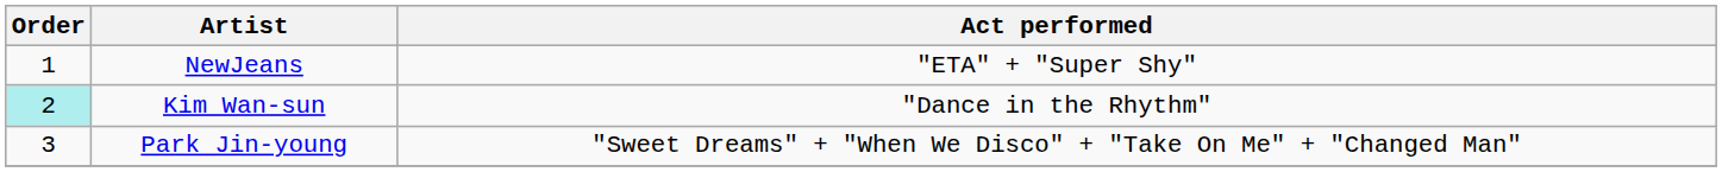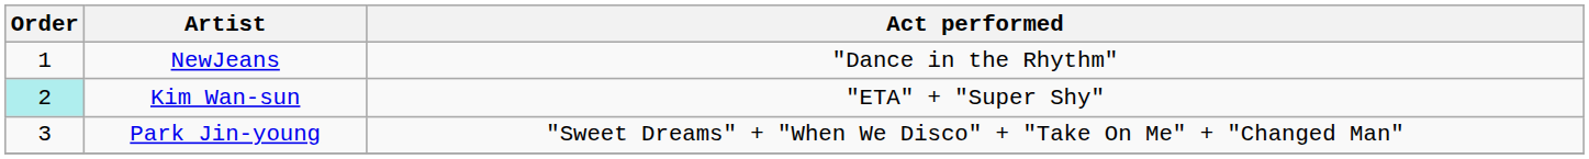NewJeans | Act performed: "ETA" + "Super Shy" -> "Dance in the Rhythm"
Kim Wan-sun | Act performed: "Dance in the Rhythm" -> "ETA" + "Super Shy"
